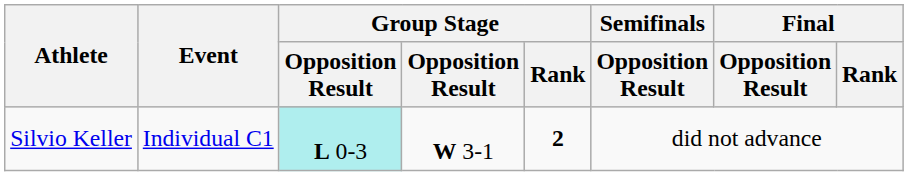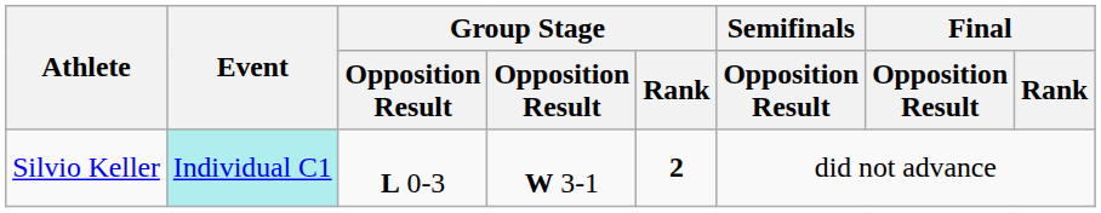Silvio Keller | Event: no background -> paleturquoise background
Silvio Keller | column 3: paleturquoise background -> no background
